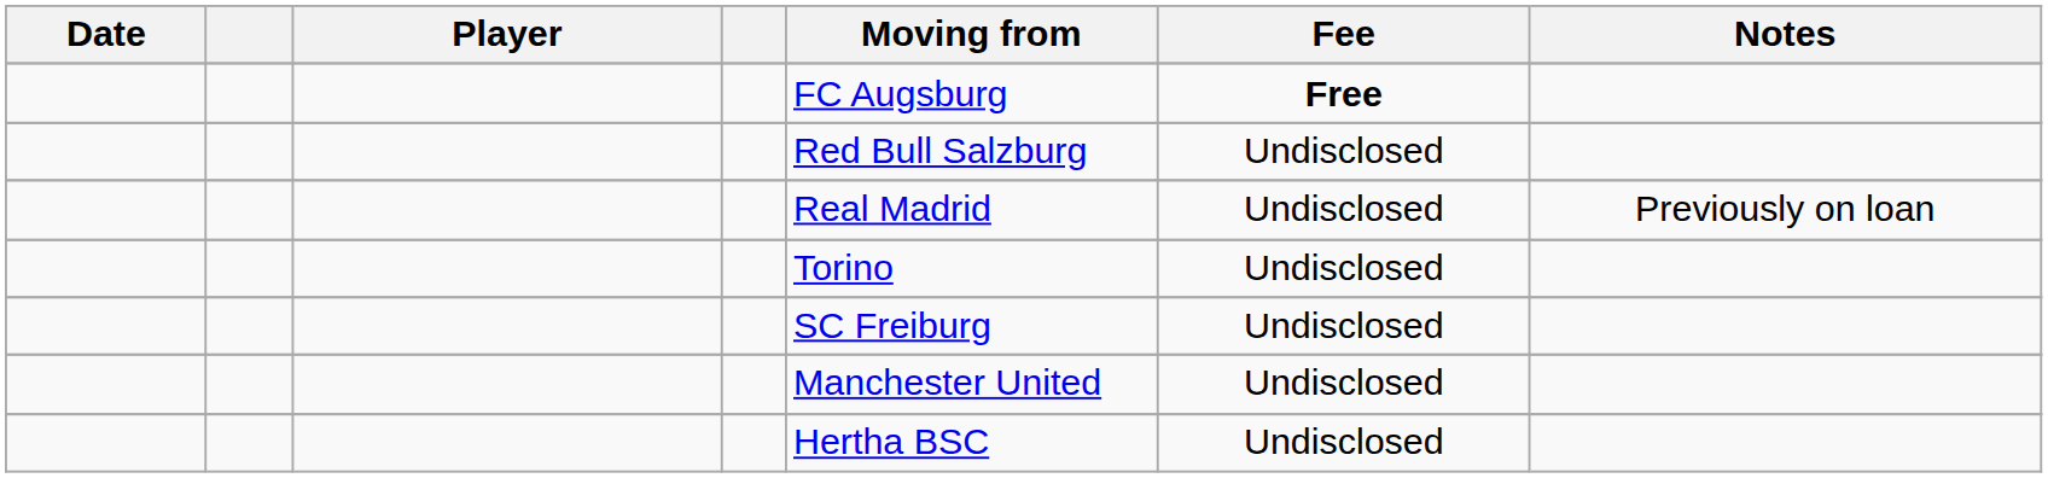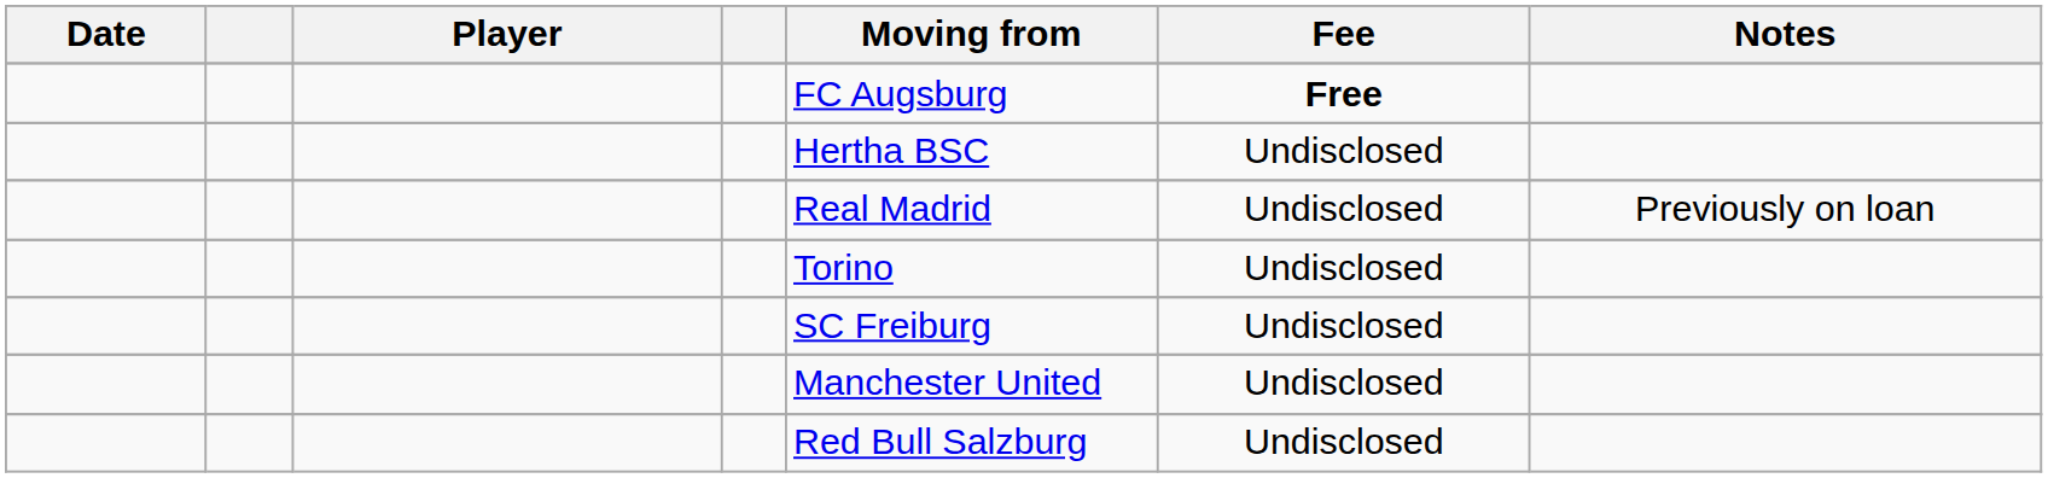row 3 | Moving from: Red Bull Salzburg -> Hertha BSC
row 8 | Moving from: Hertha BSC -> Red Bull Salzburg
